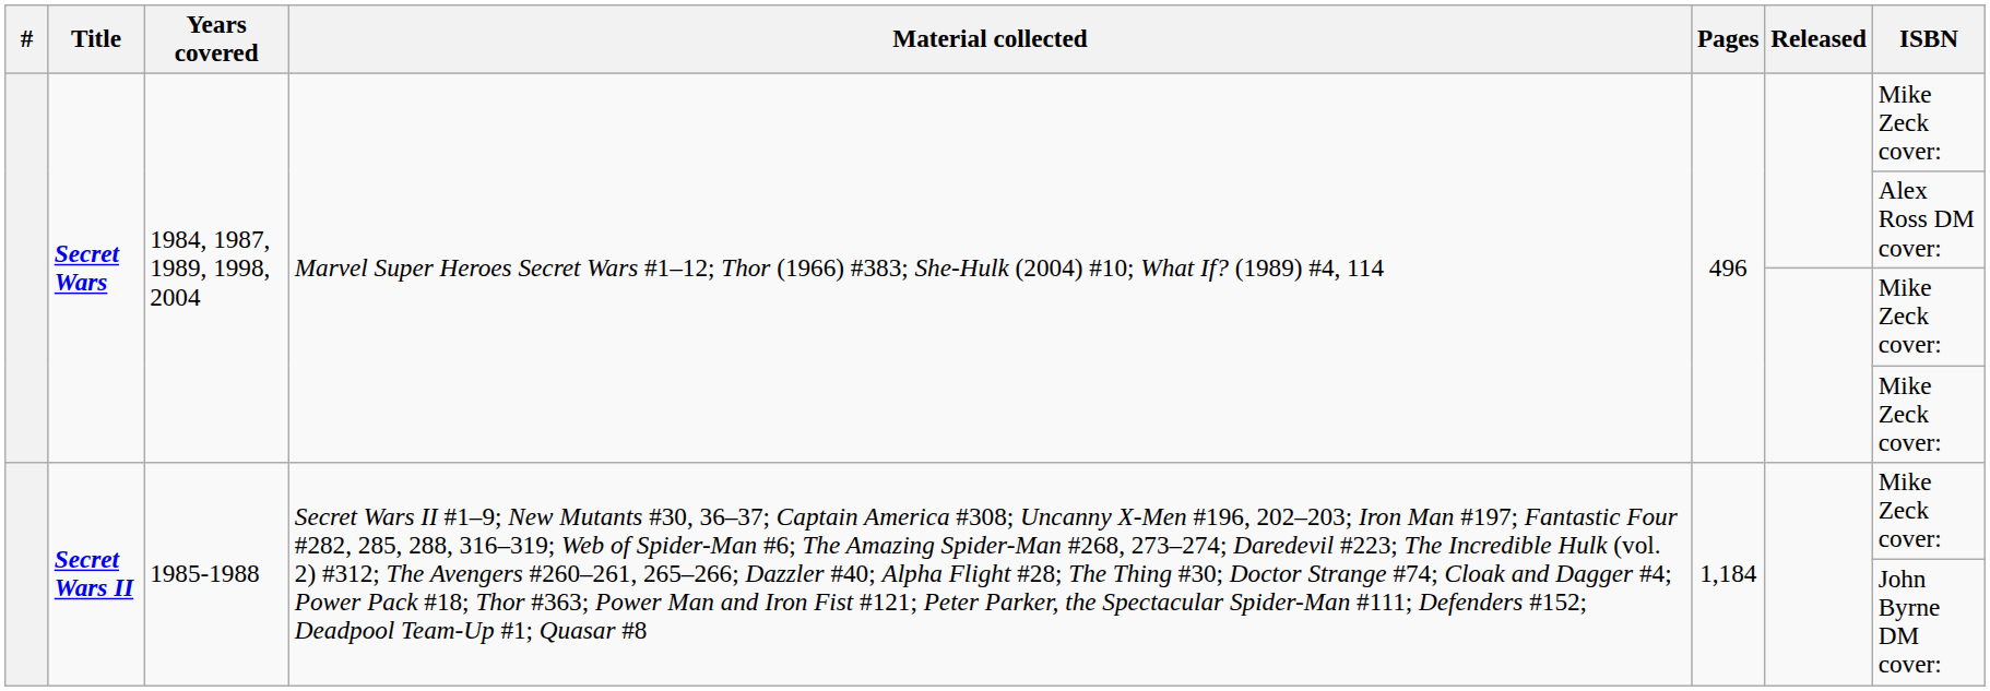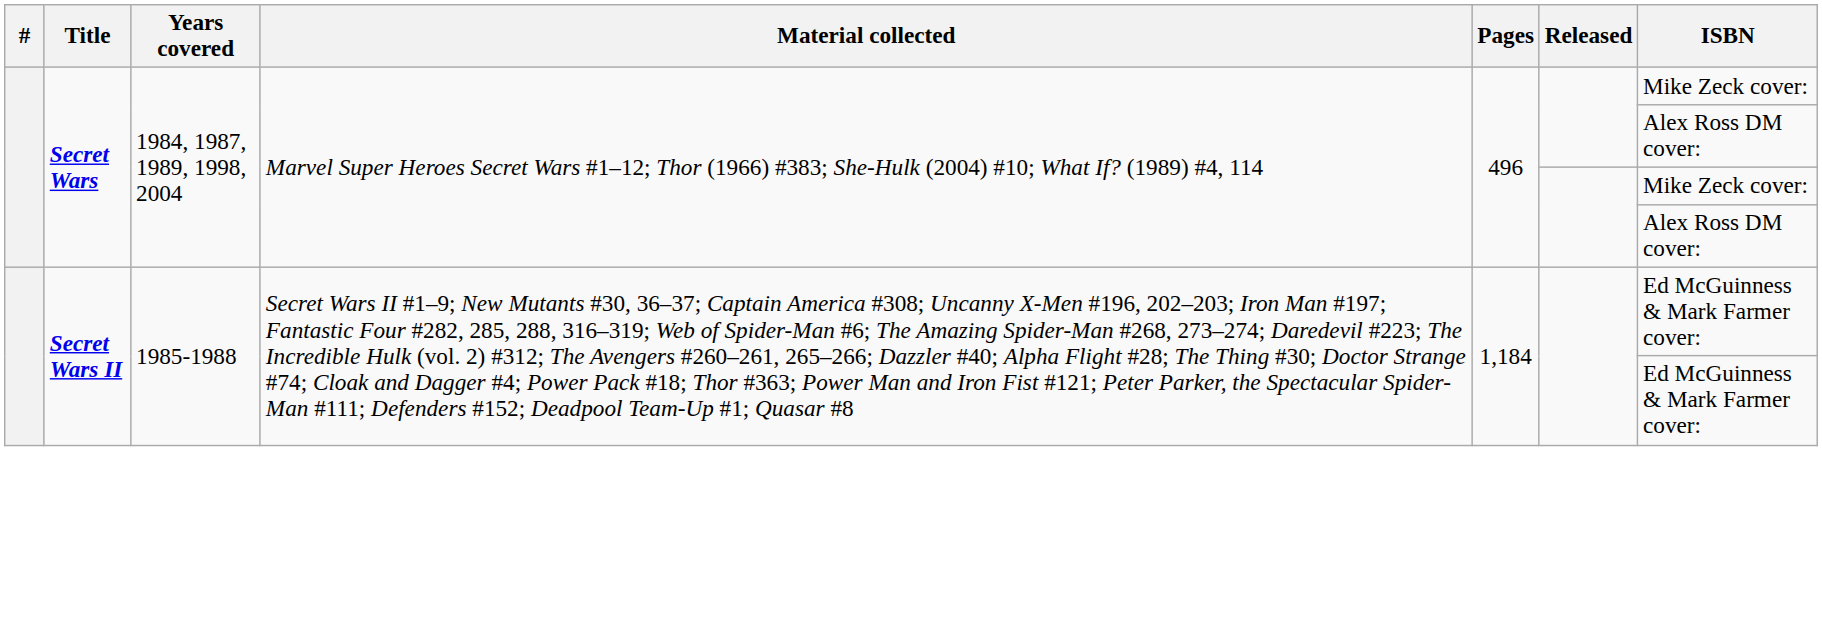row 5 | ISBN: Mike Zeck cover: -> Alex Ross DM cover:
row 6 | ISBN: Mike Zeck cover: -> Ed McGuinness & Mark Farmer cover:
row 7 | ISBN: John Byrne DM cover: -> Ed McGuinness & Mark Farmer cover:
